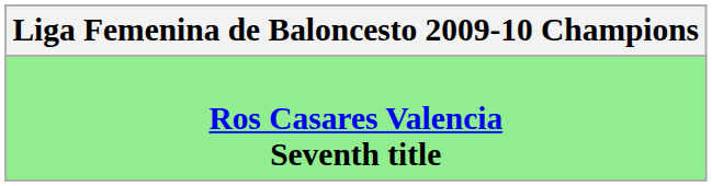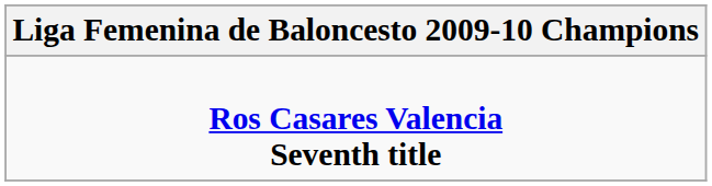row 2 | column 1: lightgreen background -> no background
